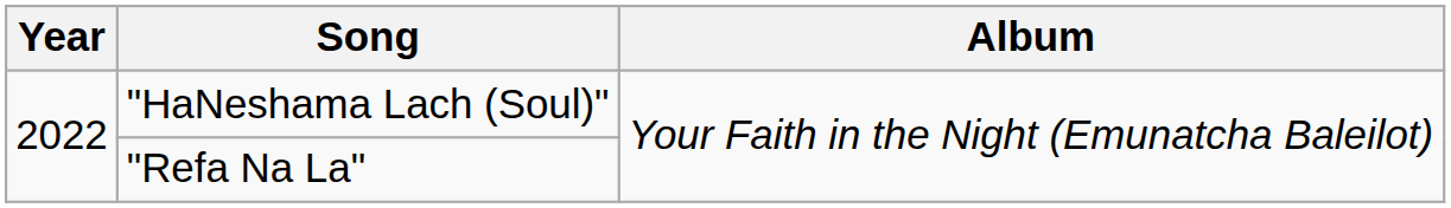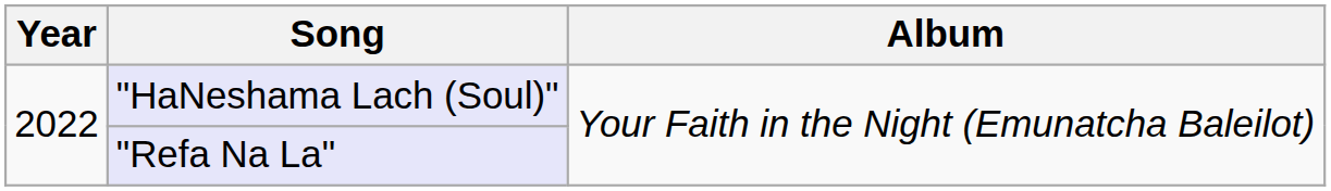"HaNeshama Lach (Soul)" | Song: no background -> lavender background
"Refa Na La" | Song: no background -> lavender background
